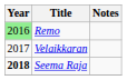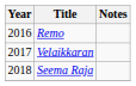Remo | Year: lightgreen background -> no background
Seema Raja | Year: bold -> normal
